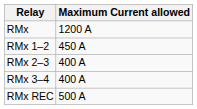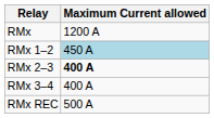RMx 1–2 | Maximum Current allowed: no background -> lightblue background
RMx 2–3 | Maximum Current allowed: normal -> bold
